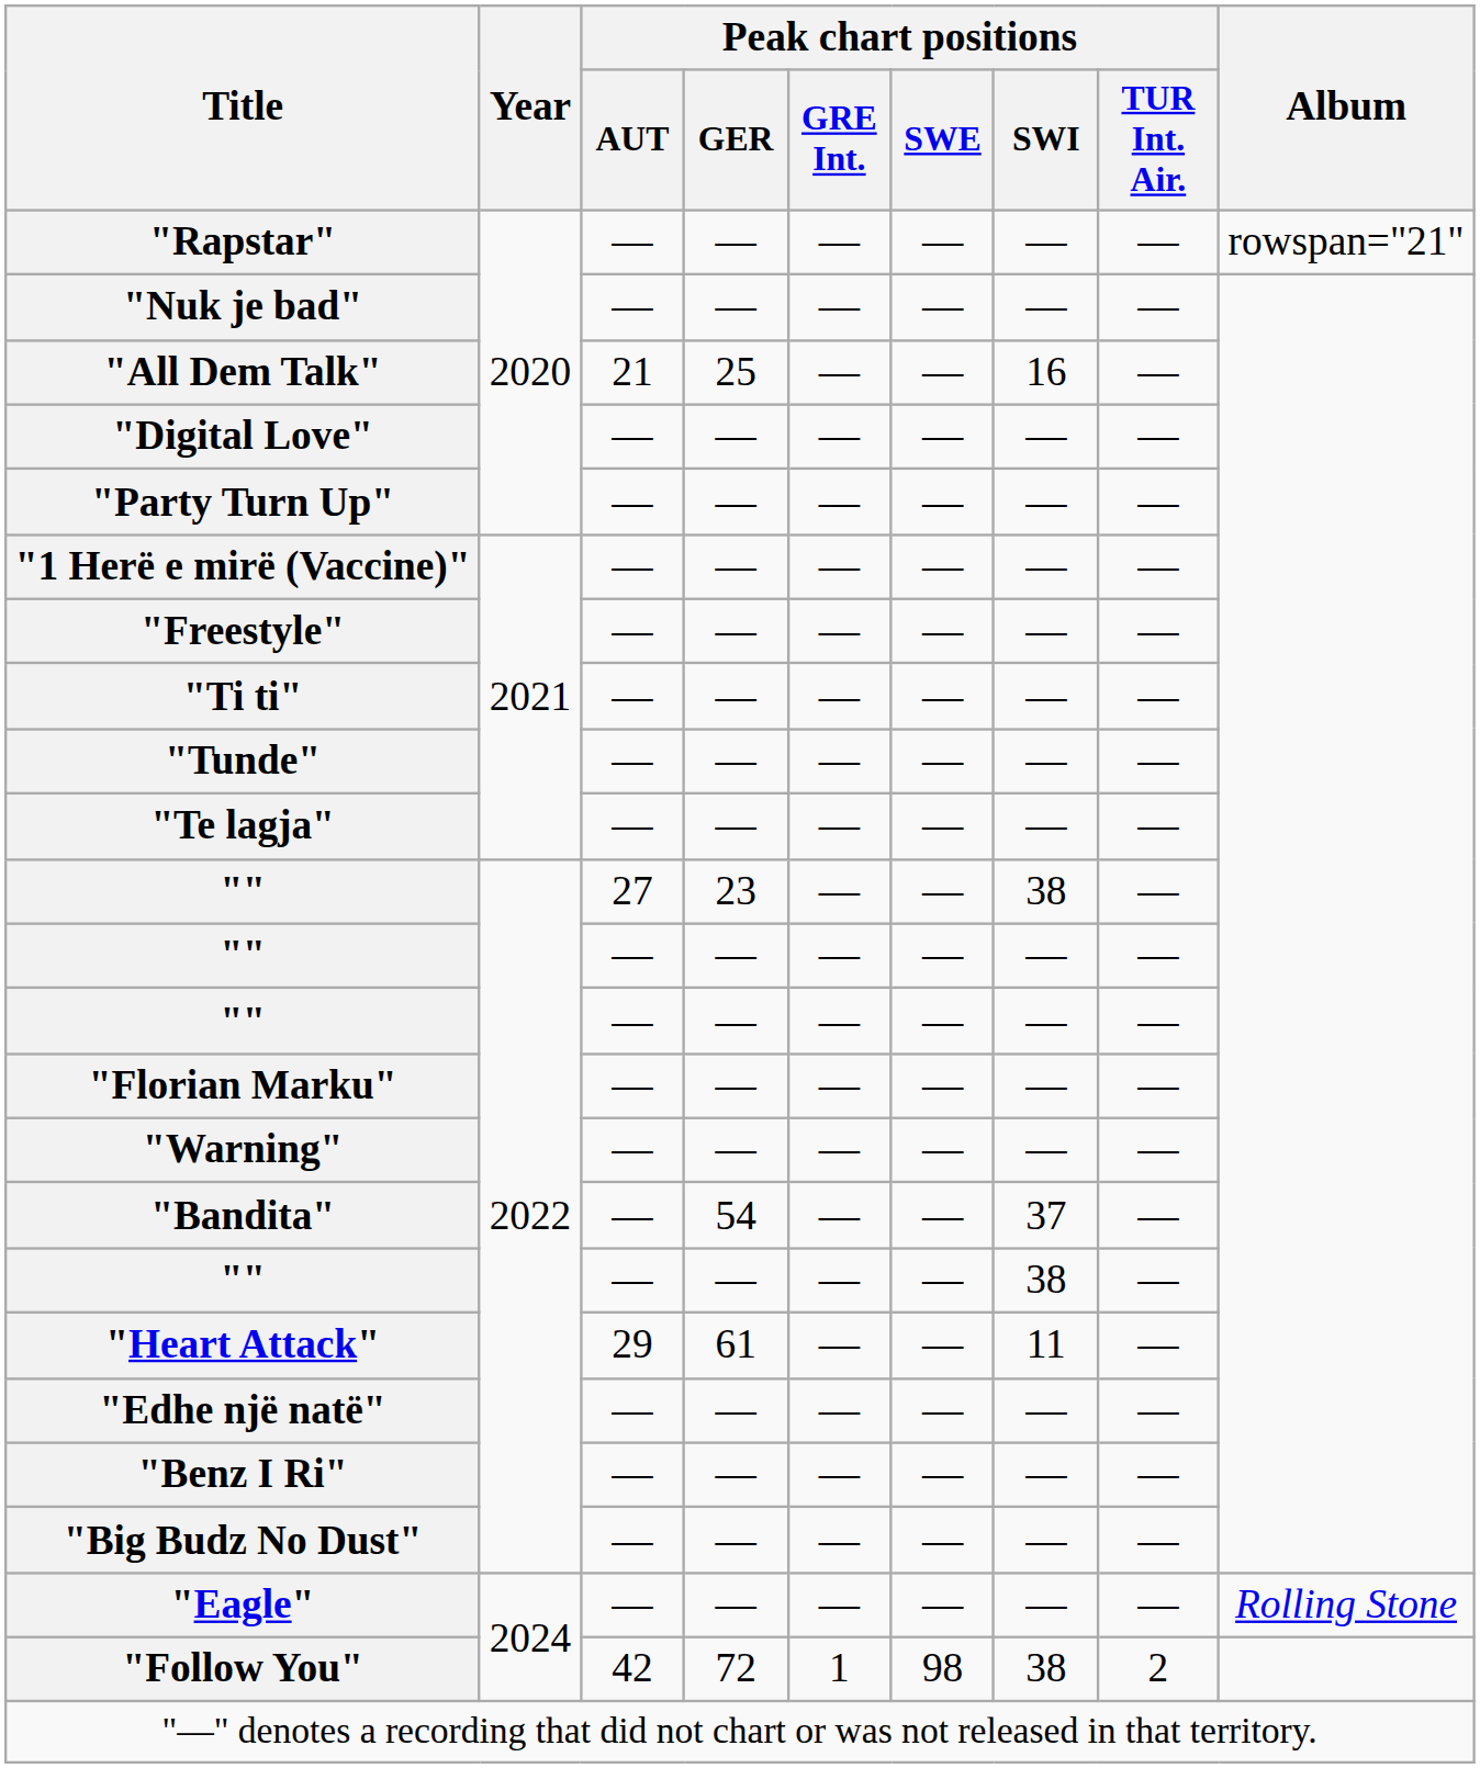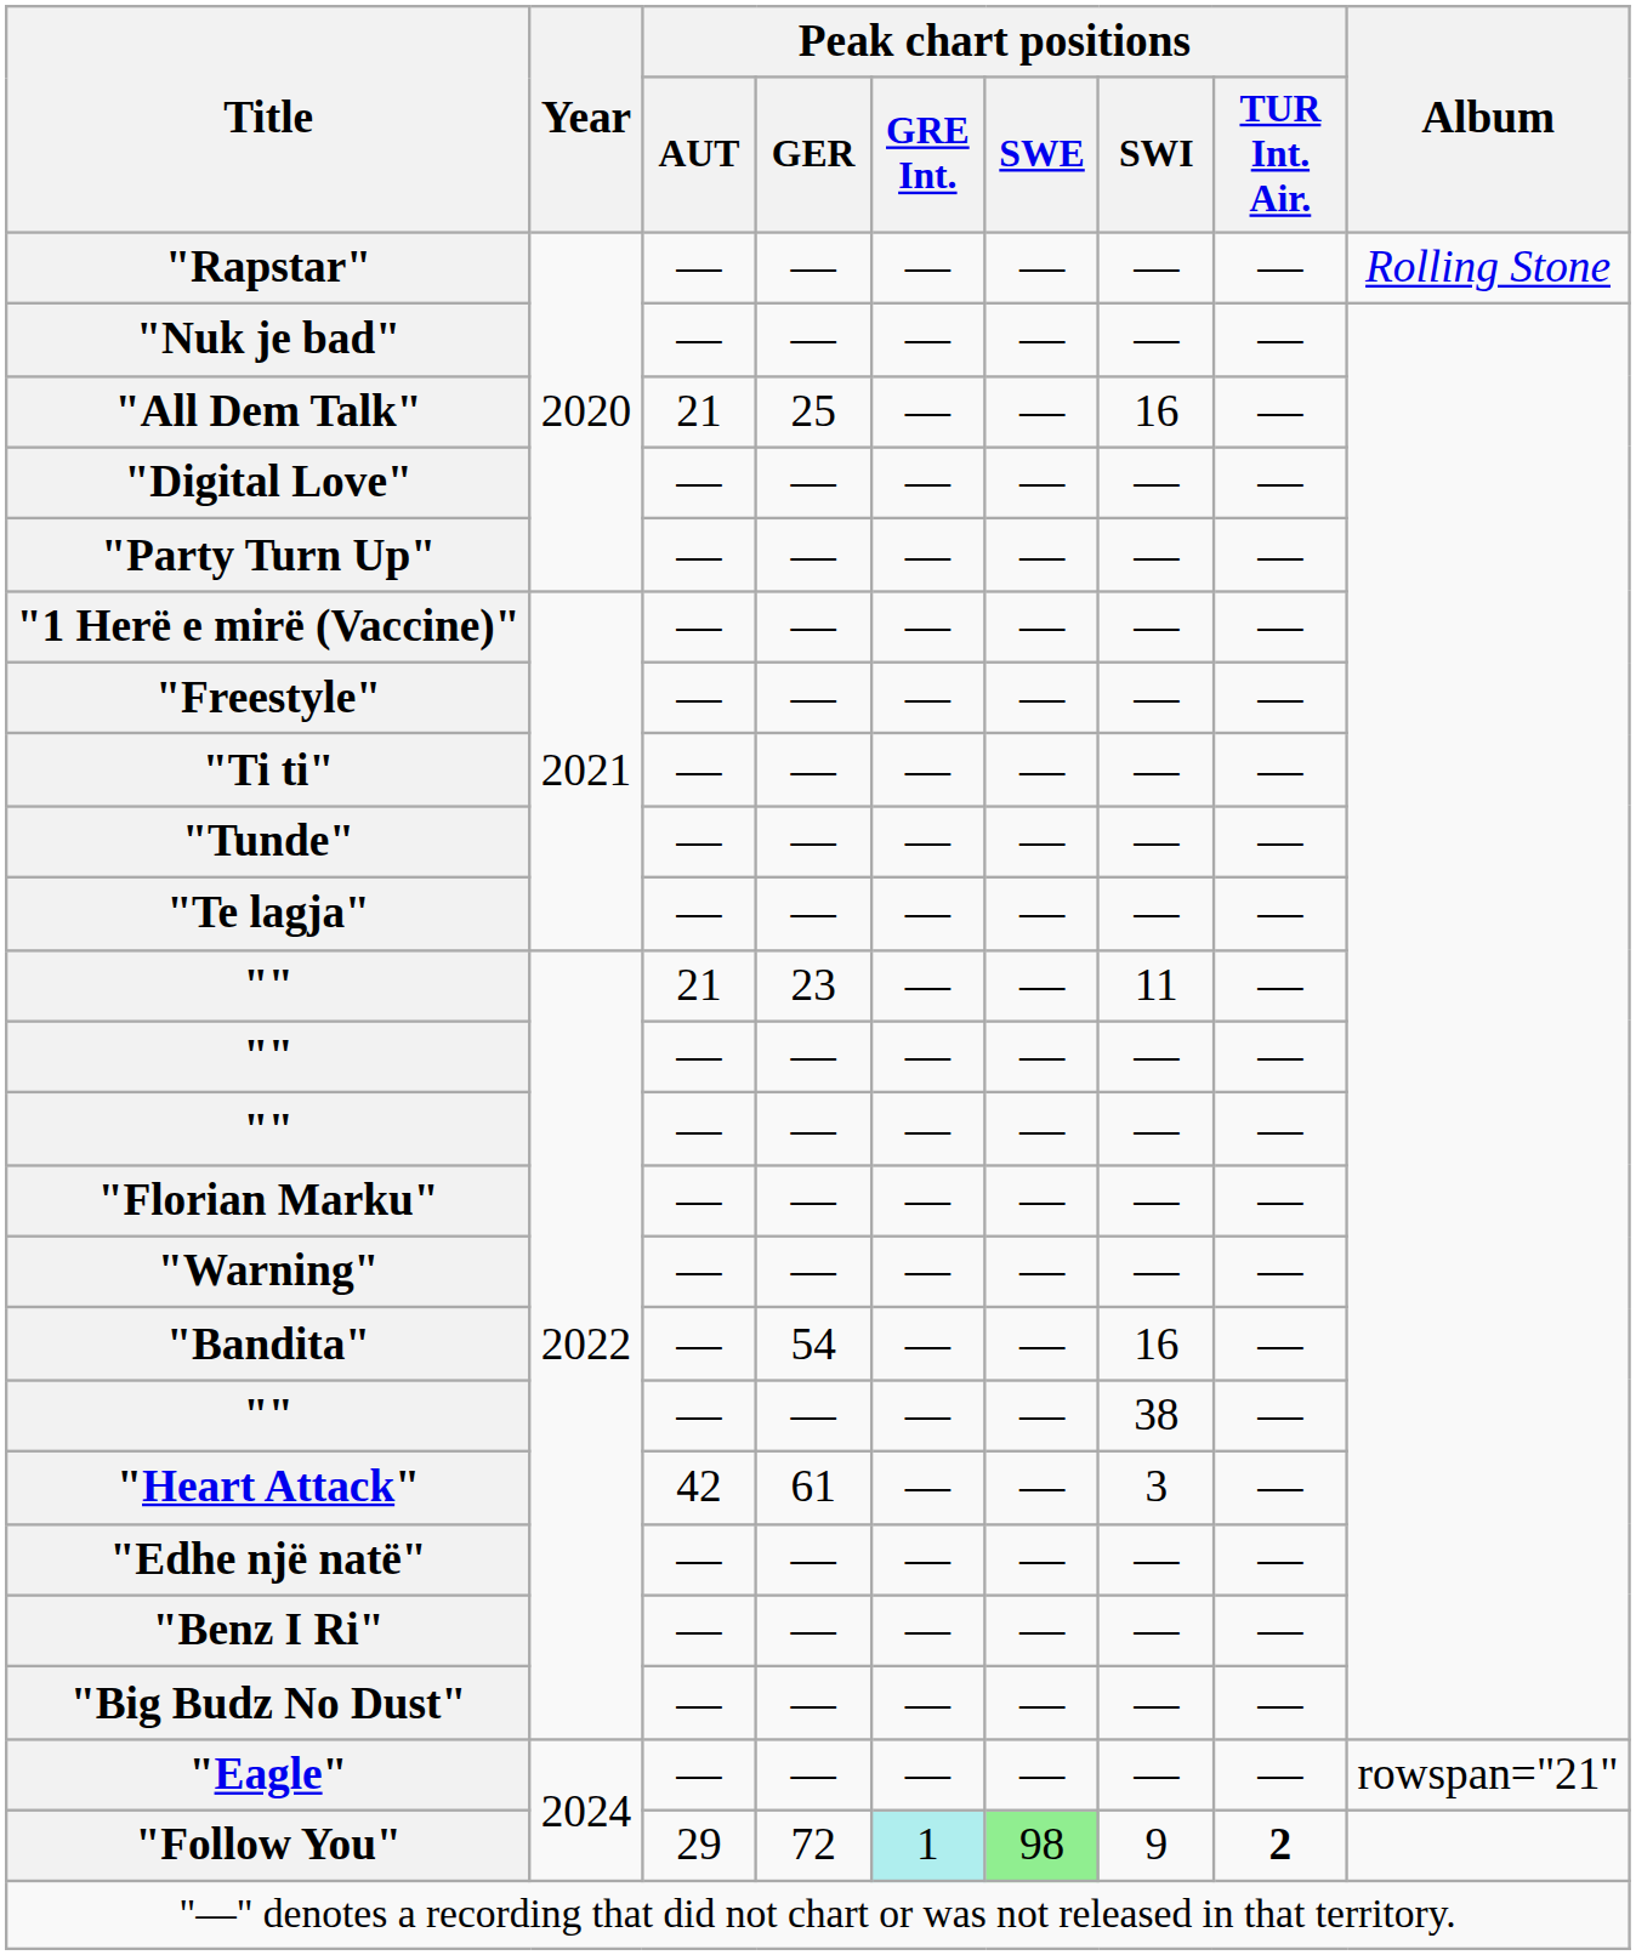"Rapstar" | Album: rowspan="21" -> Rolling Stone
"" / 23 | Peak chart positions / AUT: 27 -> 21
"" / 23 | Peak chart positions / SWI: 38 -> 11
"Bandita" | Peak chart positions / SWI: 37 -> 16
"Heart Attack" | Peak chart positions / AUT: 29 -> 42
"Heart Attack" | Peak chart positions / SWI: 11 -> 3
"Eagle" | Album: Rolling Stone -> rowspan="21"
"Follow You" | Peak chart positions / AUT: 42 -> 29
"Follow You" | Peak chart positions / GRE Int.: no background -> paleturquoise background
"Follow You" | Peak chart positions / SWE: no background -> lightgreen background
"Follow You" | Peak chart positions / SWI: 38 -> 9
"Follow You" | Peak chart positions / TUR Int. Air.: normal -> bold
